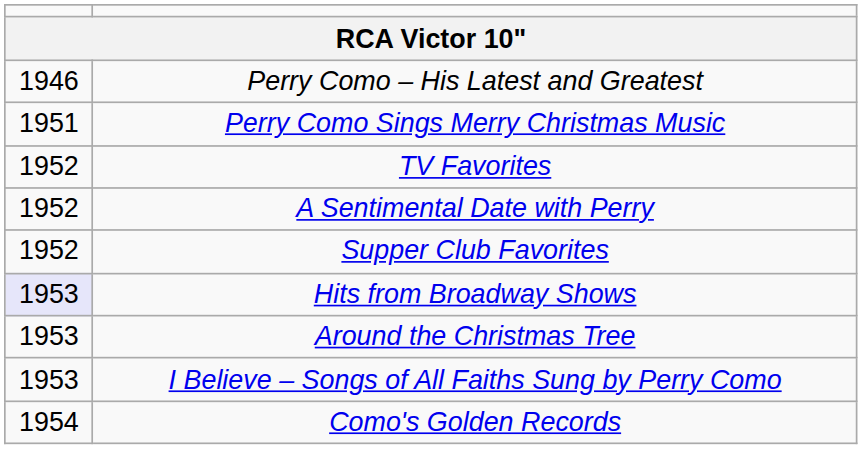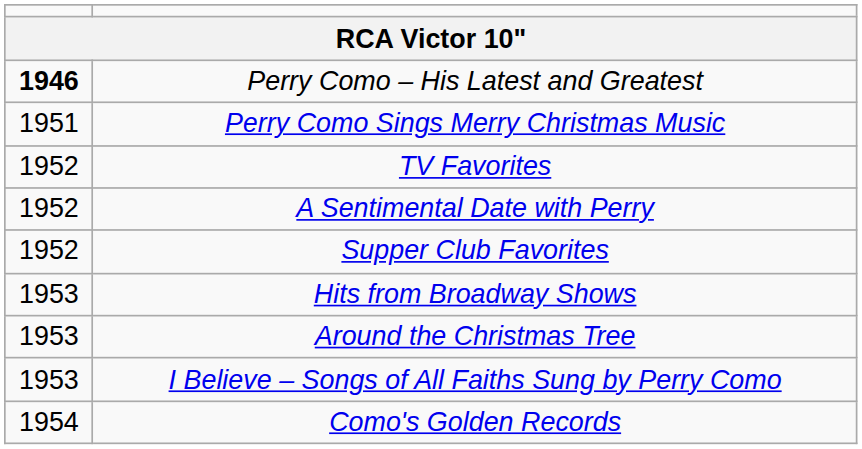Perry Como – His Latest and Greatest | column 1: normal -> bold
Hits from Broadway Shows | column 1: lavender background -> no background
